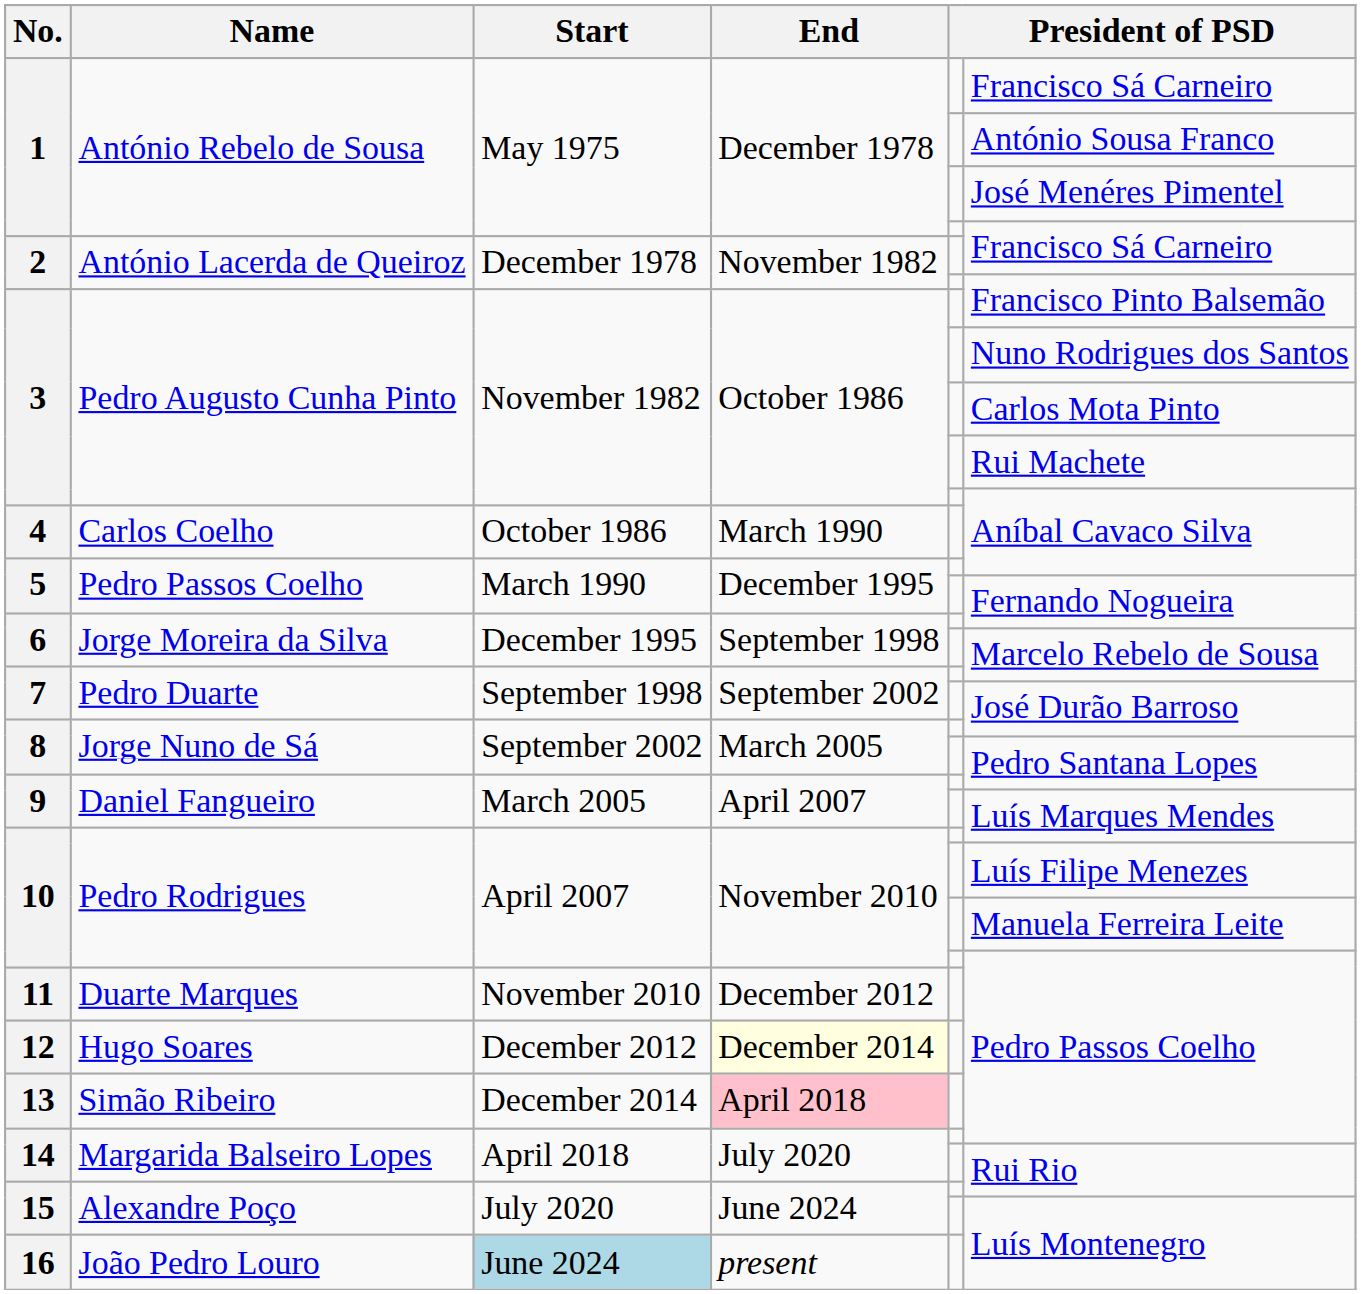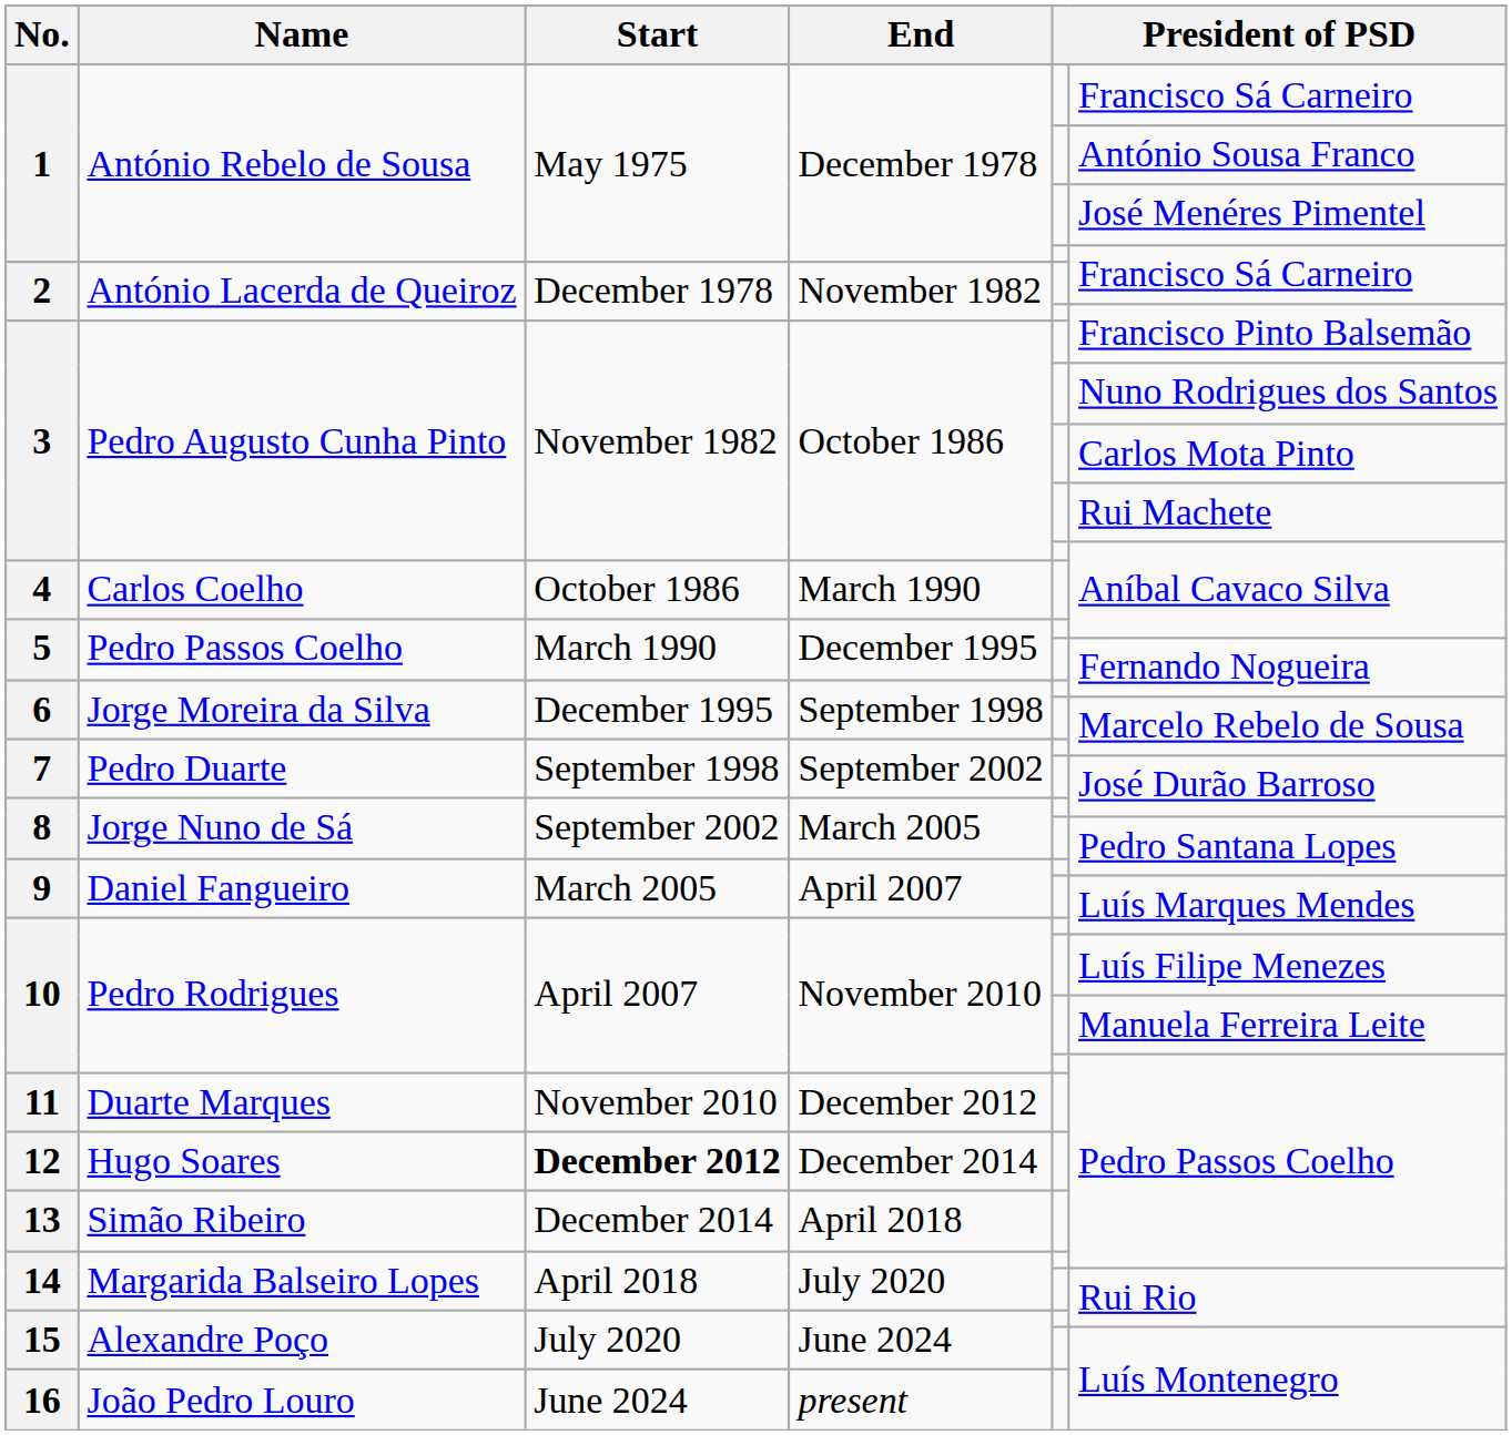12 | Start: normal -> bold
12 | End: lightyellow background -> no background
13 | End: pink background -> no background
16 | Start: lightblue background -> no background
